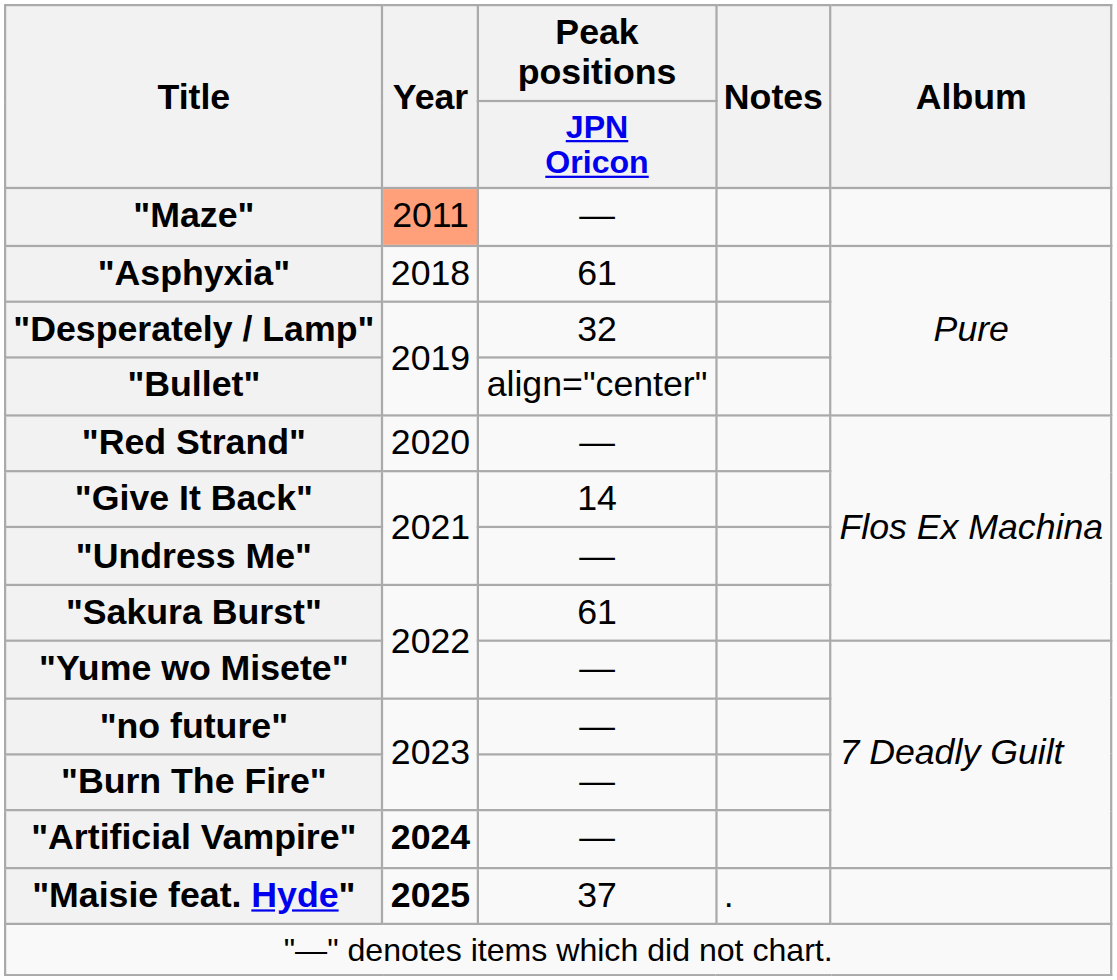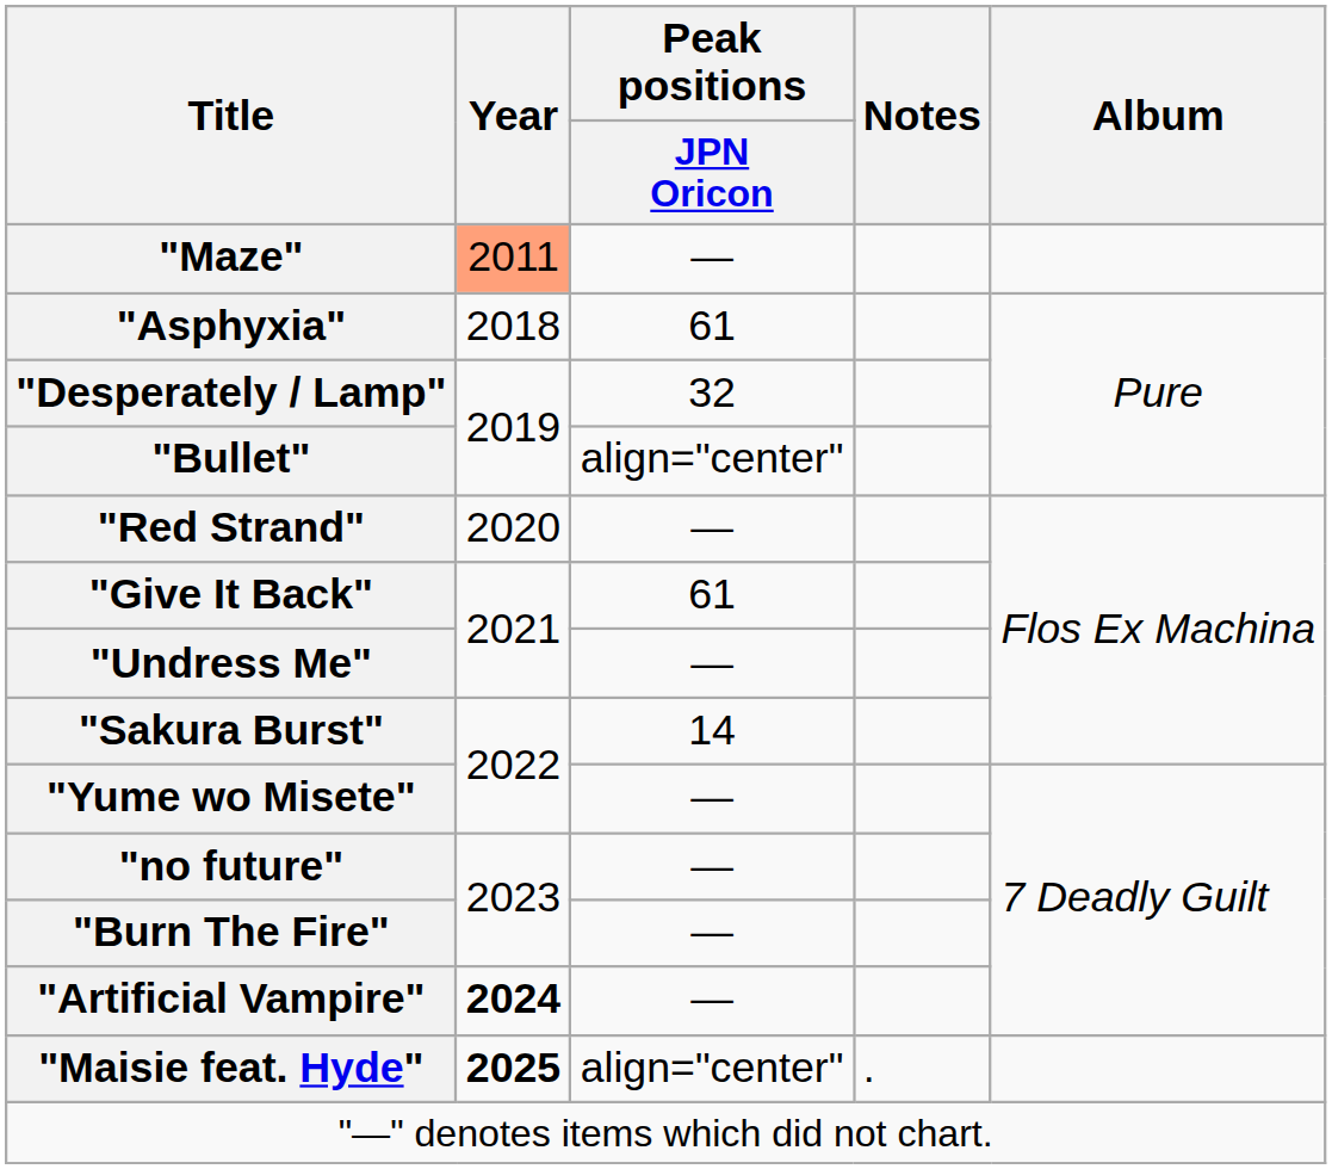"Give It Back" | Peak positions / JPN Oricon: 14 -> 61
"Sakura Burst" | Peak positions / JPN Oricon: 61 -> 14
"Maisie feat. Hyde" | Peak positions / JPN Oricon: 37 -> align="center"
